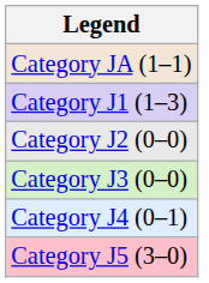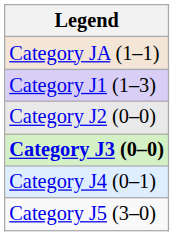row 5 | column 1: normal -> bold
row 7 | column 1: pink background -> no background
